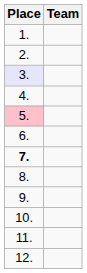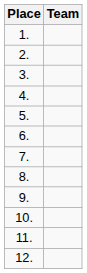3. | Place: lavender background -> no background
5. | Place: pink background -> no background
7. | Place: bold -> normal
